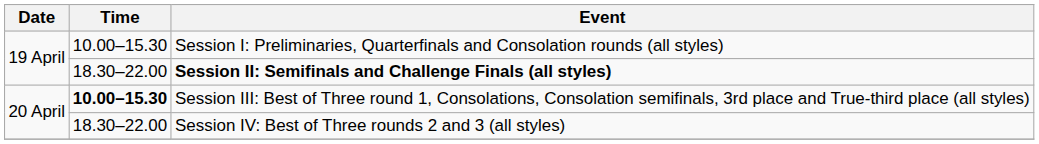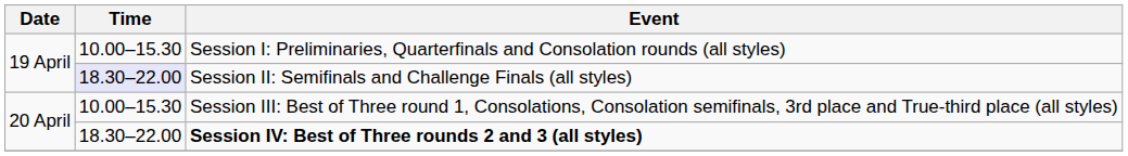row 3 | Time: no background -> lavender background
row 3 | Event: bold -> normal
row 4 | Time: bold -> normal
row 5 | Event: normal -> bold
